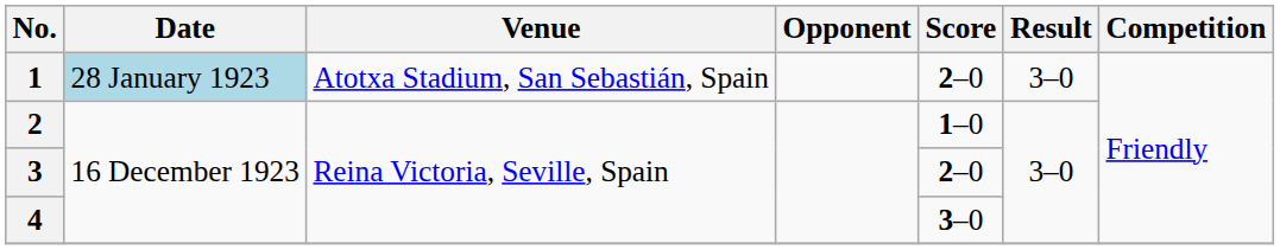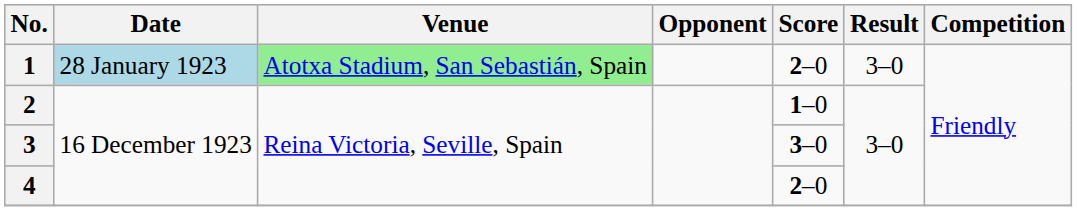1 | Venue: no background -> lightgreen background
3 | Score: 2–0 -> 3–0
4 | Score: 3–0 -> 2–0
